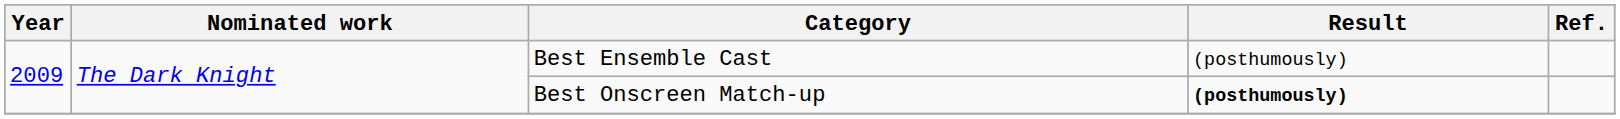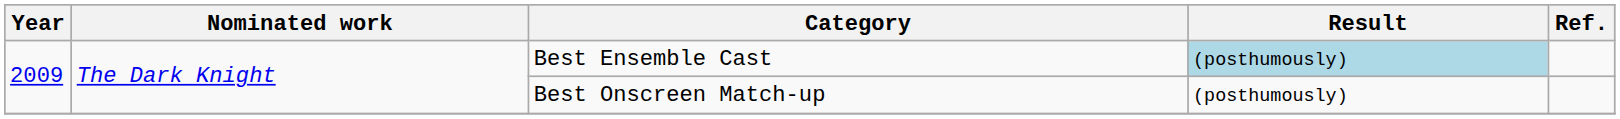Best Ensemble Cast | Result: no background -> lightblue background
Best Onscreen Match-up | Result: bold -> normal
